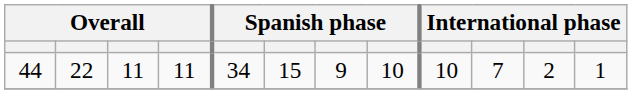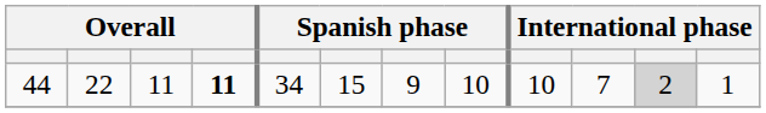44 | column 4: normal -> bold
44 | column 11: no background -> lightgrey background
